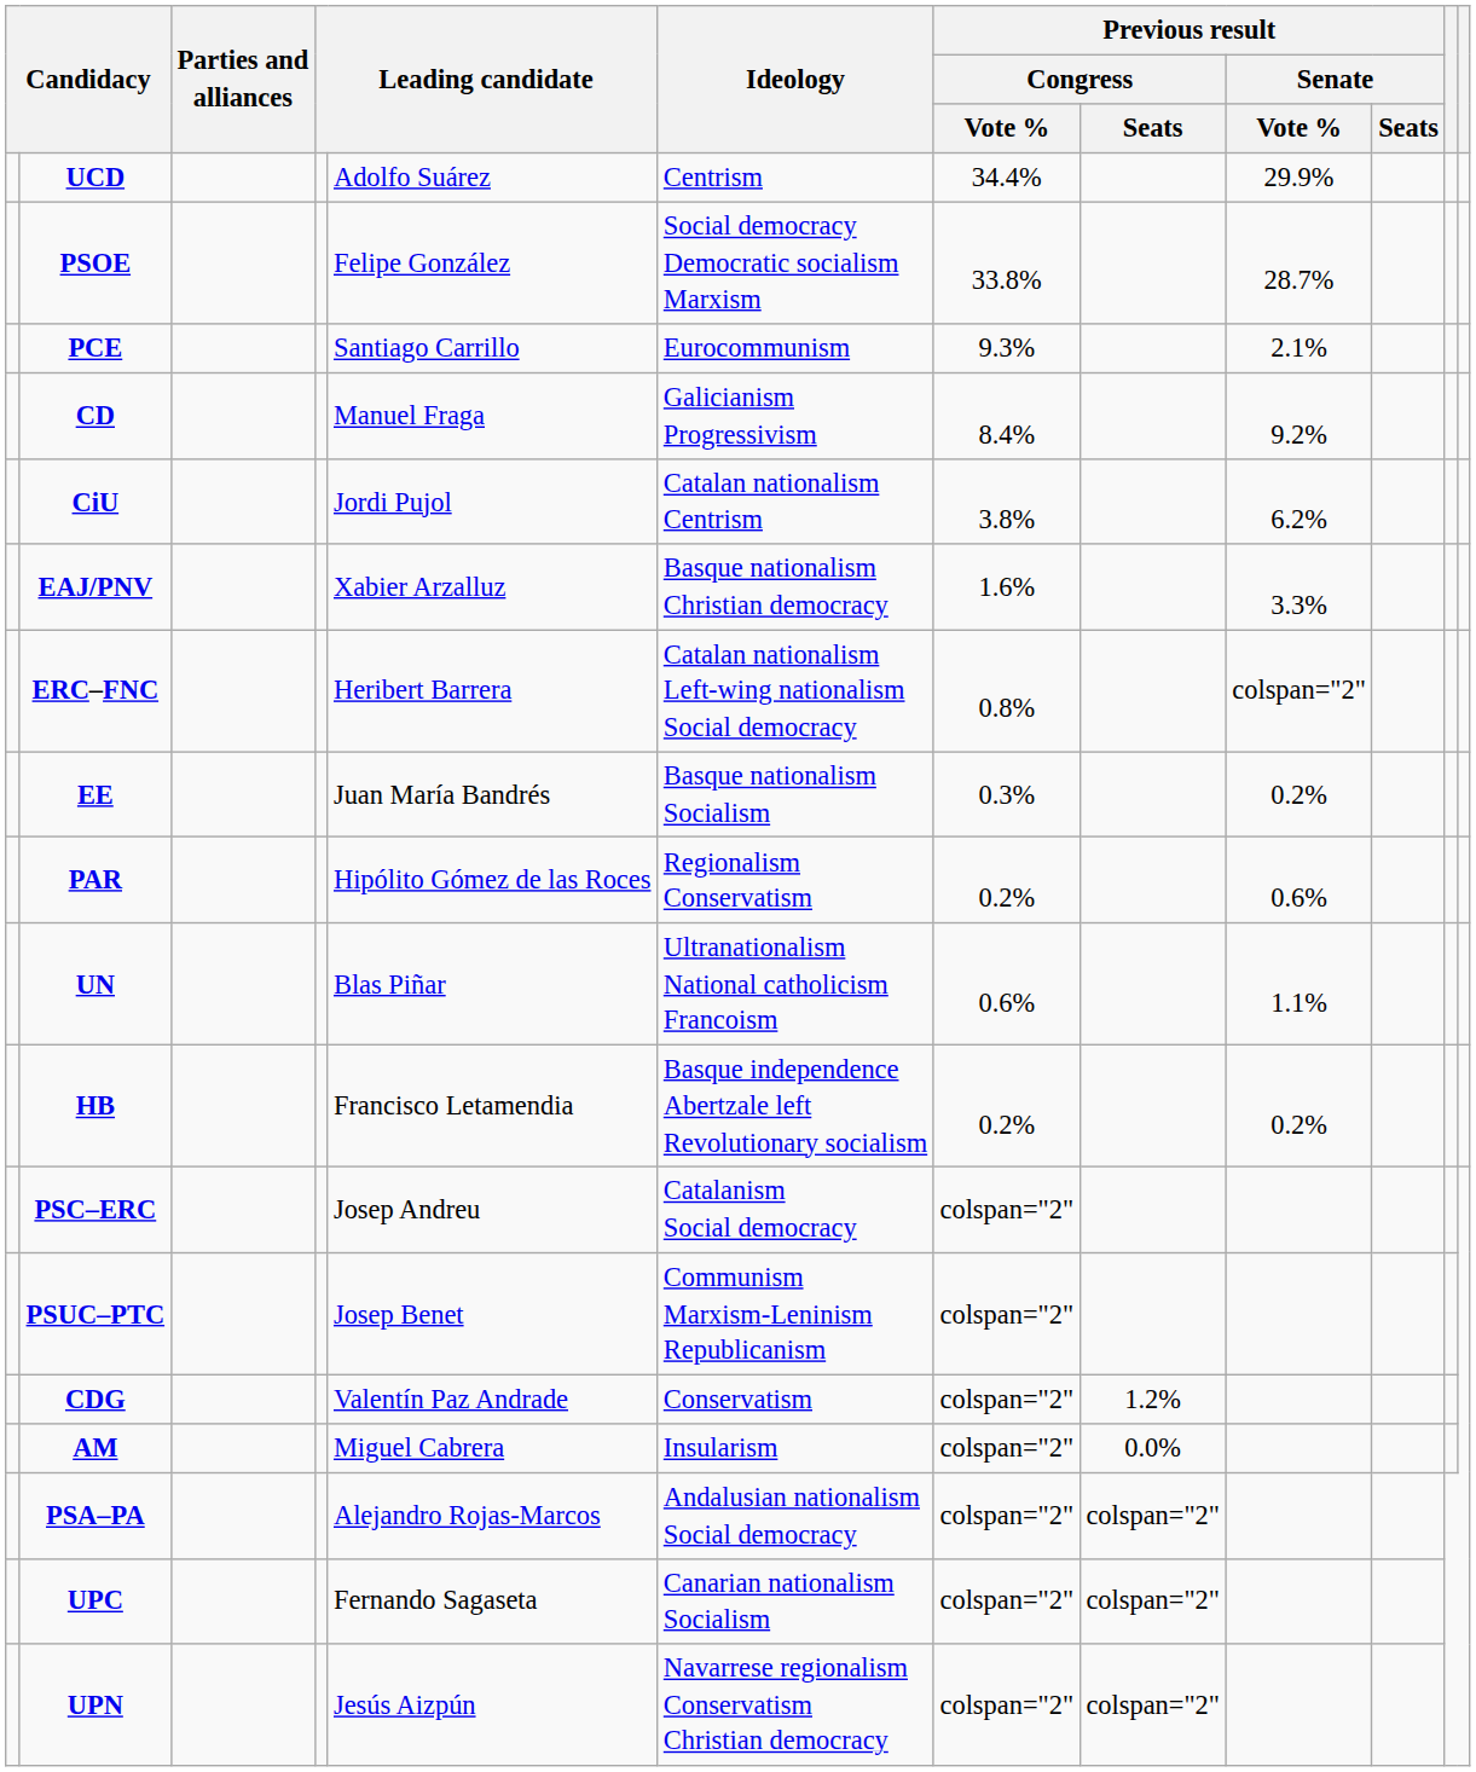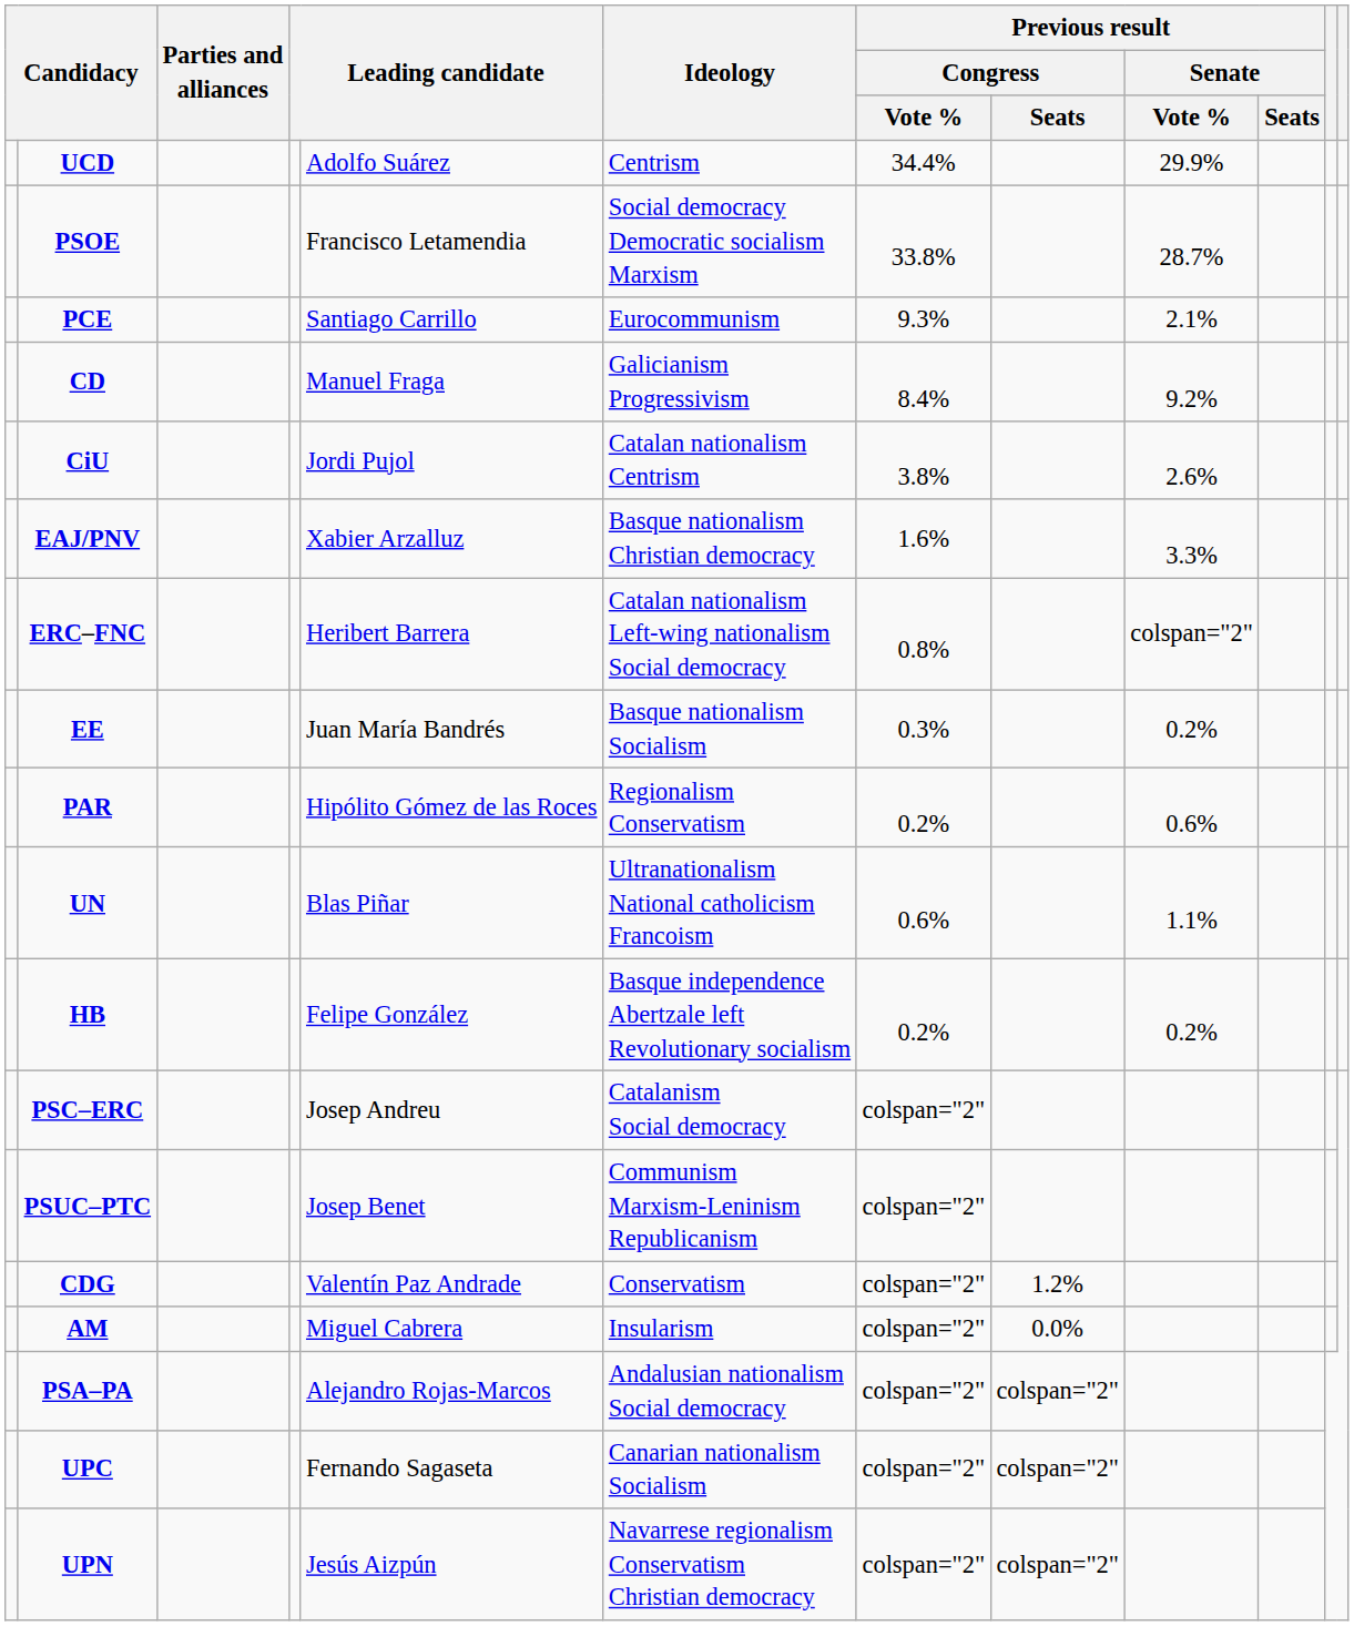PSOE | column 5: Felipe González -> Francisco Letamendia
CiU | Previous result / Senate / Vote %: 6.2% -> 2.6%
HB | column 5: Francisco Letamendia -> Felipe González
